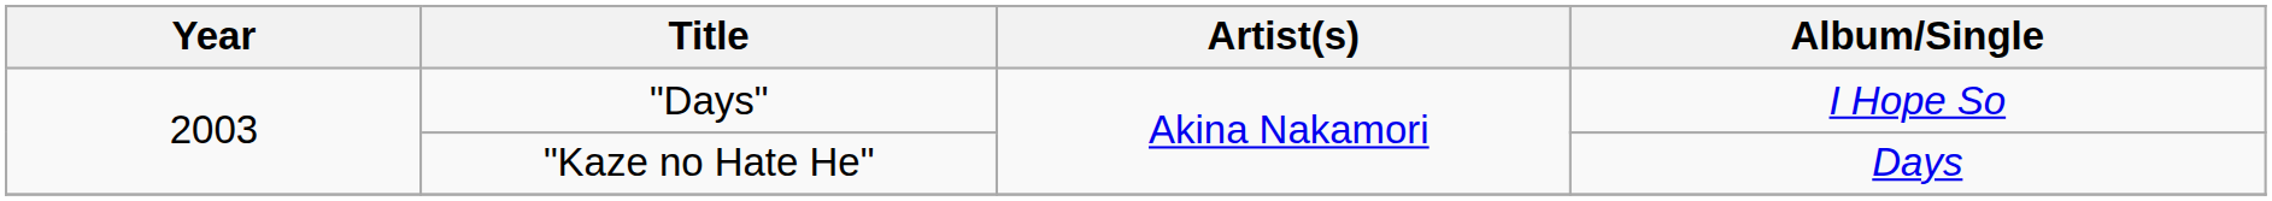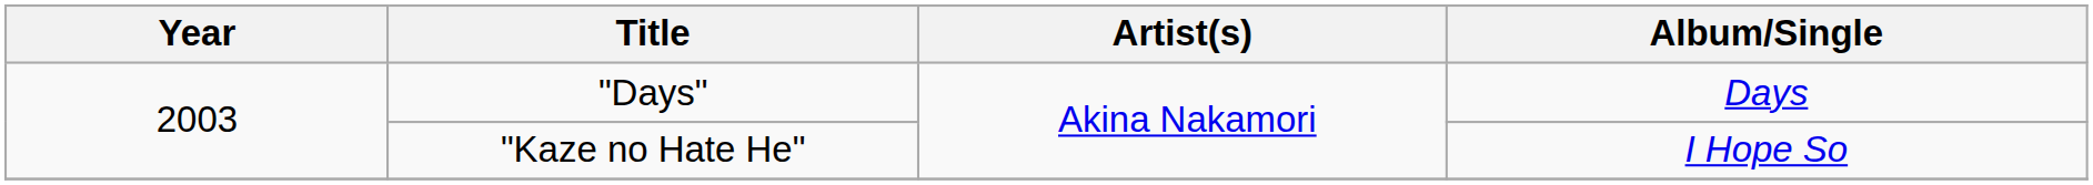"Days" | Album/Single: I Hope So -> Days
"Kaze no Hate He" | Album/Single: Days -> I Hope So
